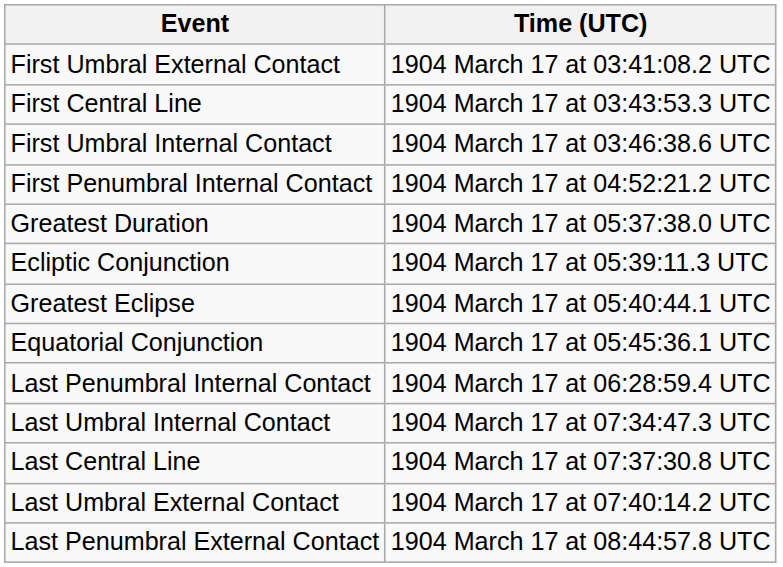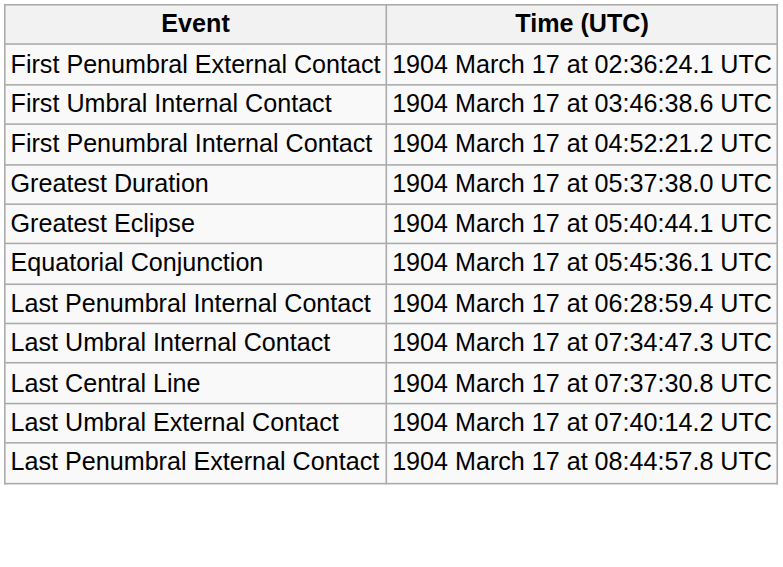+ row: First Penumbral External Contact | 1904 March 17 at 02:36:24.1 UTC
- row: First Umbral External Contact | 1904 March 17 at 03:41:08.2 UTC
- row: First Central Line | 1904 March 17 at 03:43:53.3 UTC
- row: Ecliptic Conjunction | 1904 March 17 at 05:39:11.3 UTC
